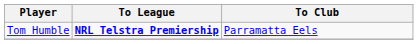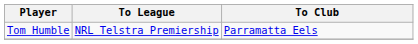Tom Humble | To League: bold -> normal
